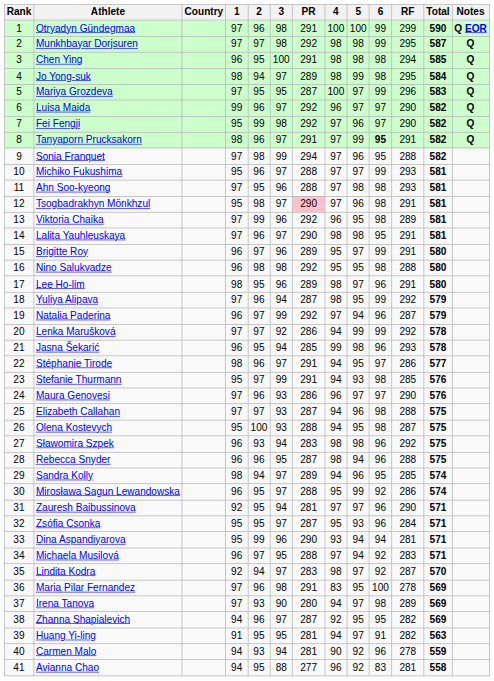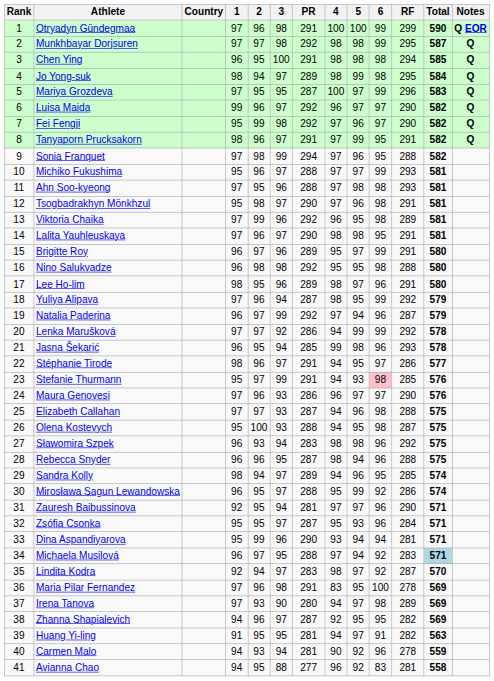Tanyaporn Prucksakorn | 6: bold -> normal
Tsogbadrakhyn Mönkhzul | PR: pink background -> no background
Stefanie Thurmann | 6: no background -> pink background
Michaela Musilová | Total: no background -> lightblue background
